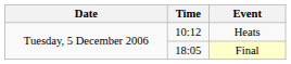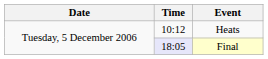Final | Time: no background -> lavender background
